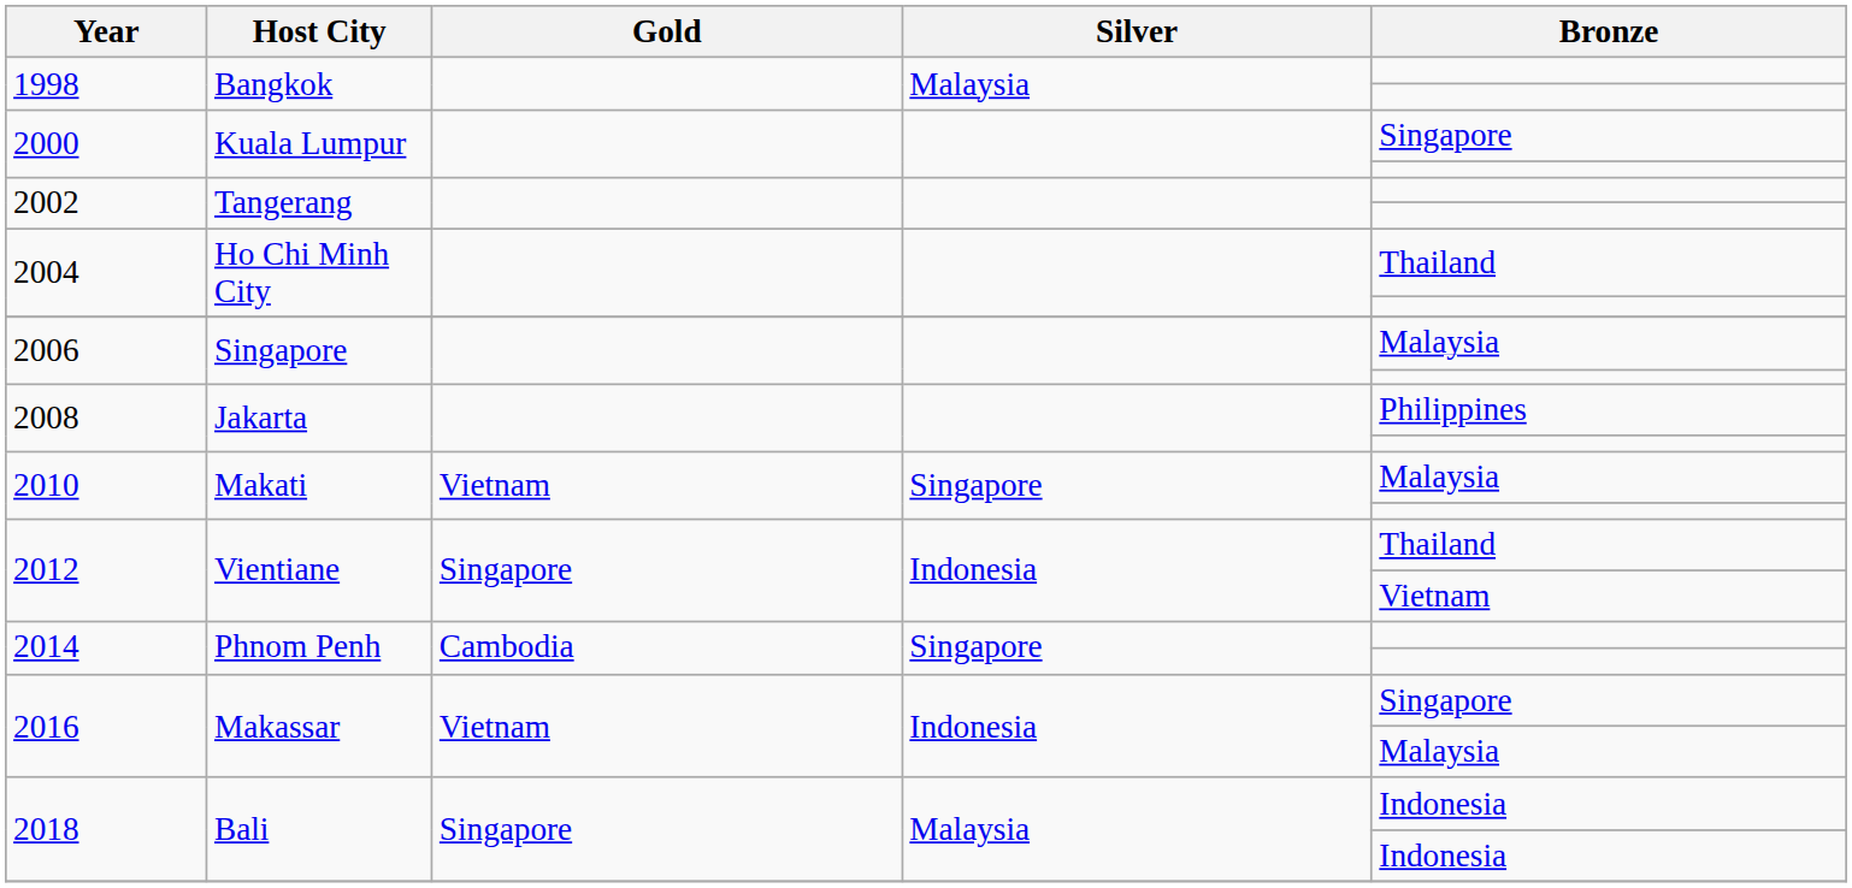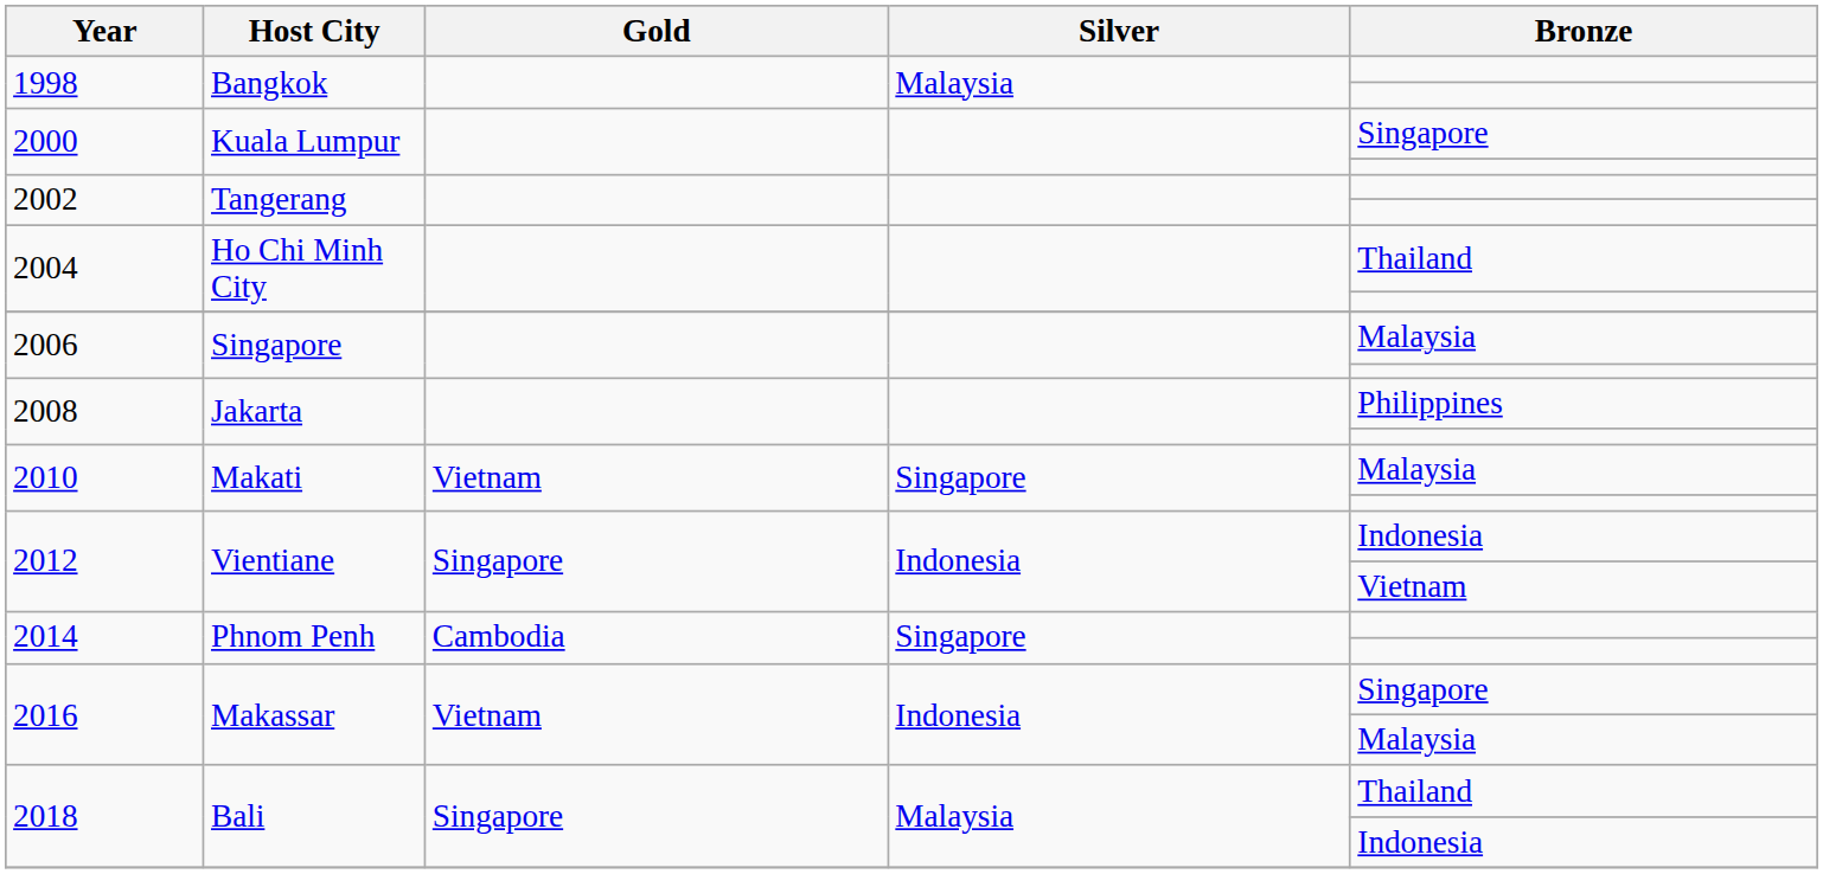row 16 | Bronze: Thailand -> Indonesia
row 22 | Bronze: Indonesia -> Thailand
